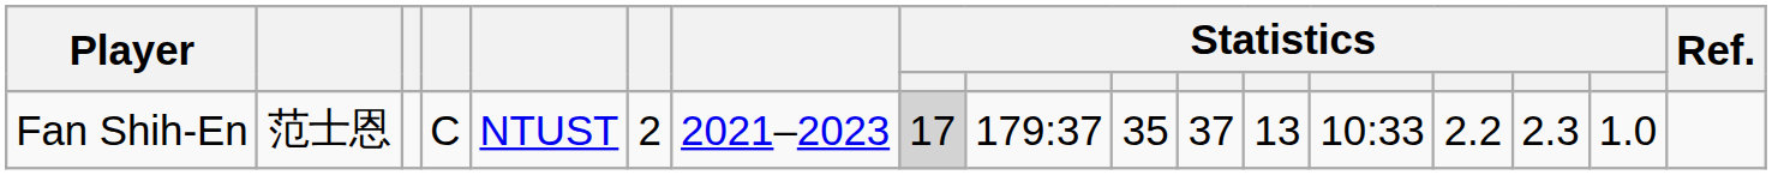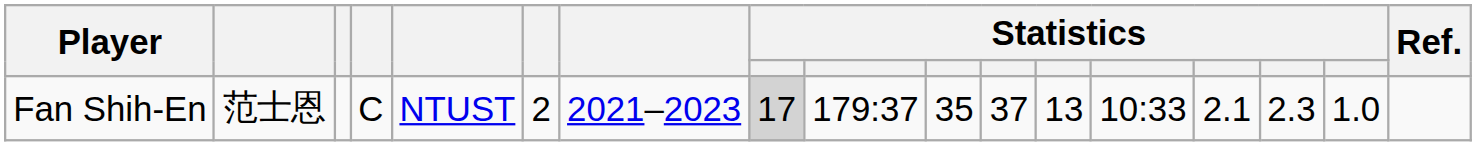Fan Shih-En | column 14: 2.2 -> 2.1
